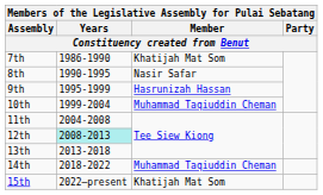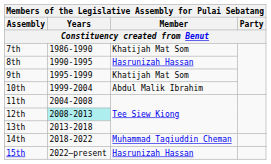8th | Member: Nasir Safar -> Hasrunizah Hassan
9th | Member: Hasrunizah Hassan -> Khatijah Mat Som
10th | Member: Muhammad Taqiuddin Cheman -> Abdul Malik Ibrahim
15th | Member: Khatijah Mat Som -> Hasrunizah Hassan
